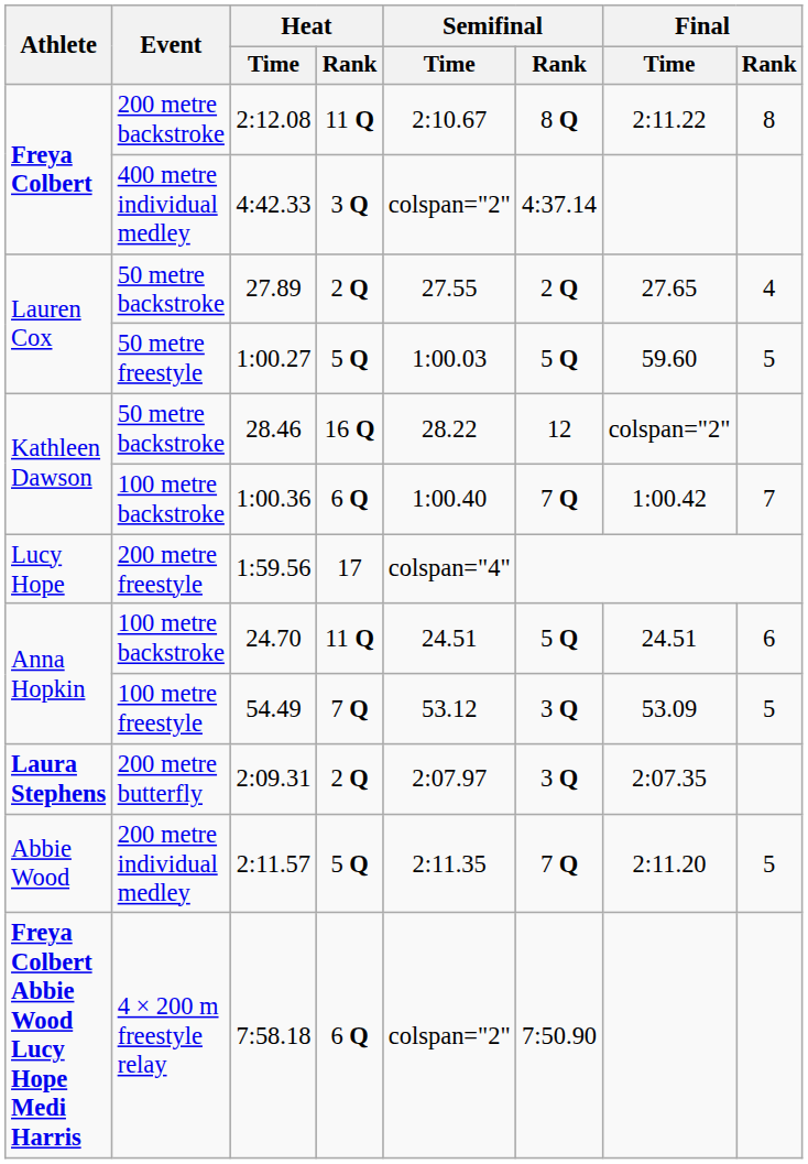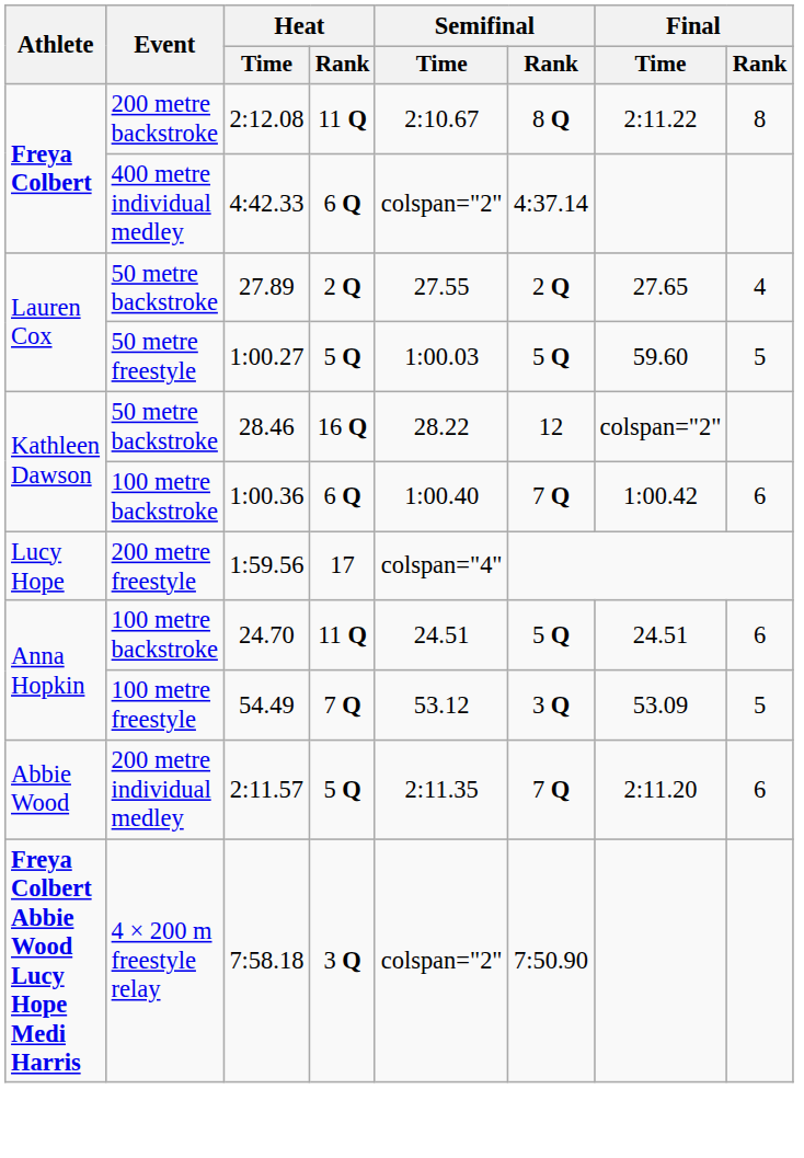4:42.33 | Heat / Rank: 3 Q -> 6 Q
1:00.36 | Final / Rank: 7 -> 6
- row: Laura Stephens | 200 metre butterfly | 2:09.31 | 2 Q | 2:07.97 | 3 Q | 2:07.35
2:11.57 | Final / Rank: 5 -> 6
7:58.18 | Heat / Rank: 6 Q -> 3 Q
